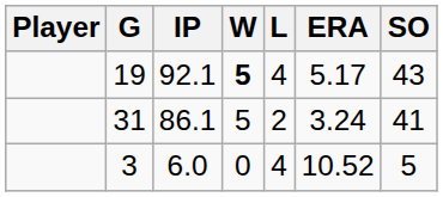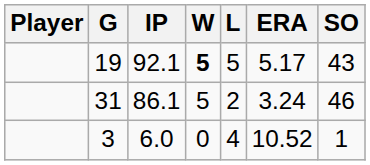19 | L: 4 -> 5
31 | SO: 41 -> 46
3 | SO: 5 -> 1
